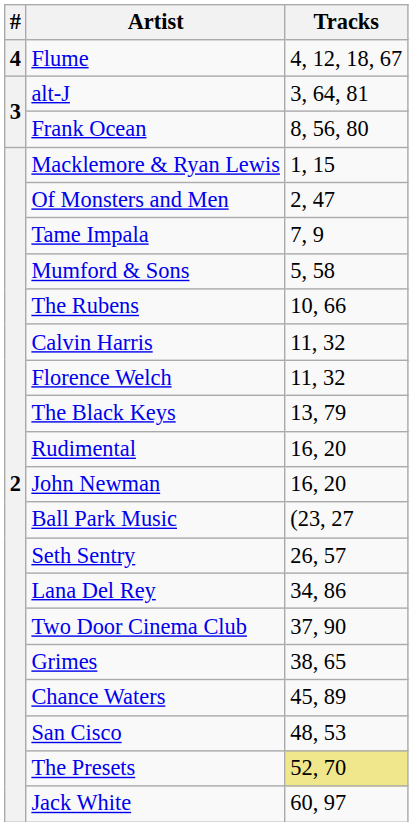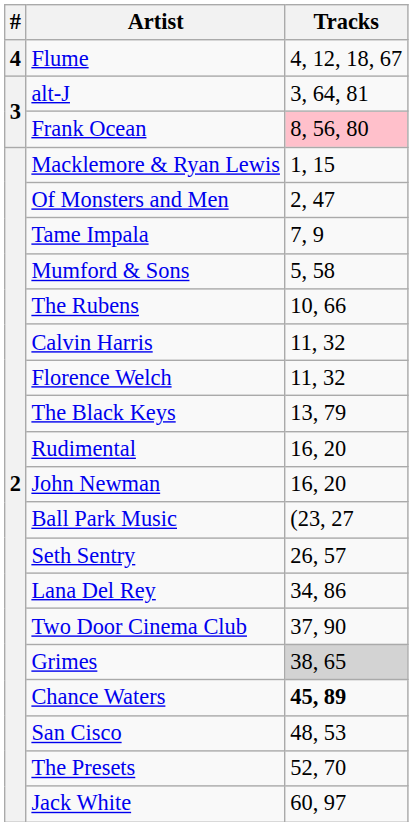Frank Ocean | Tracks: no background -> pink background
Grimes | Tracks: no background -> lightgrey background
Chance Waters | Tracks: normal -> bold
The Presets | Tracks: khaki background -> no background
